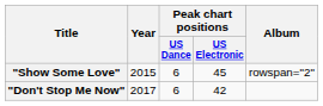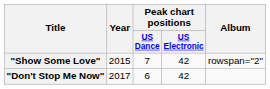"Show Some Love" | Peak chart positions / US Dance: 6 -> 7
"Show Some Love" | Peak chart positions / US Electronic: 45 -> 42
